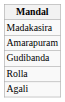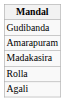row 2 | column 1: Madakasira -> Gudibanda
row 4 | column 1: Gudibanda -> Madakasira
